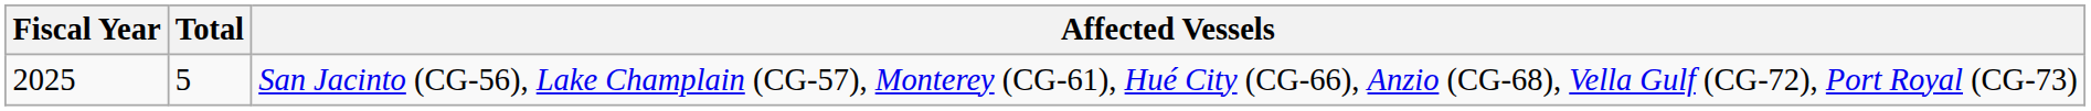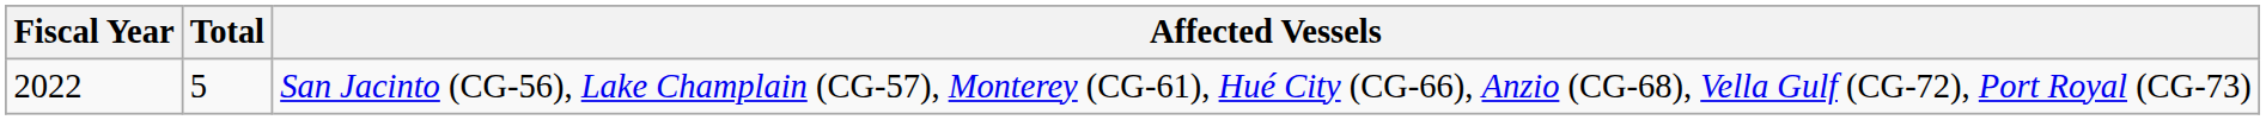row 2 | Fiscal Year: 2025 -> 2022
